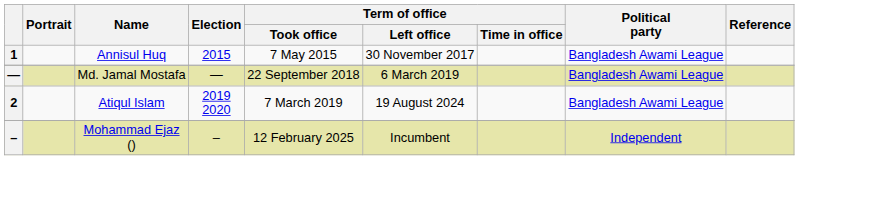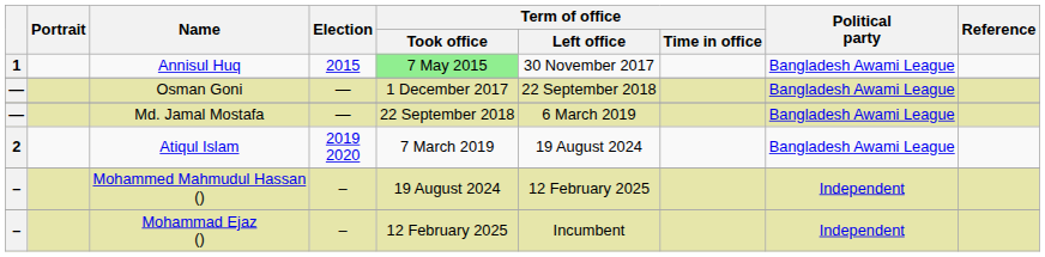Annisul Huq | Term of office / Took office: no background -> lightgreen background
+ row: — | Osman Goni | — | 1 December 2017 | 22 September 2018 | Bangladesh Awami League
+ row: – | Mohammed Mahmudul Hassan () | – | 19 August 2024 | 12 February 2025 | Independent
